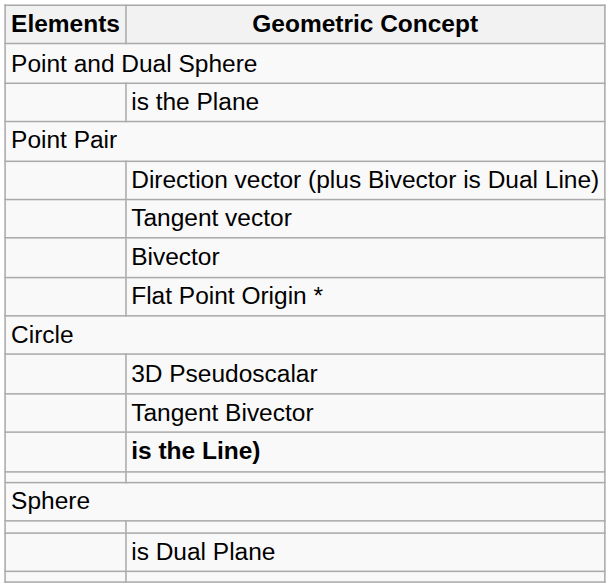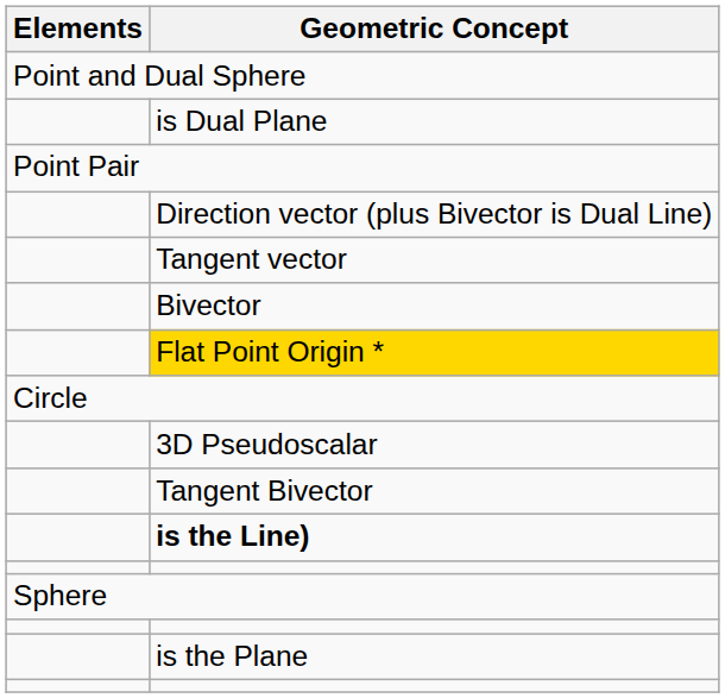row 3 | Geometric Concept: is the Plane -> is Dual Plane
row 8 | Geometric Concept: no background -> gold background
row 16 | Geometric Concept: is Dual Plane -> is the Plane
